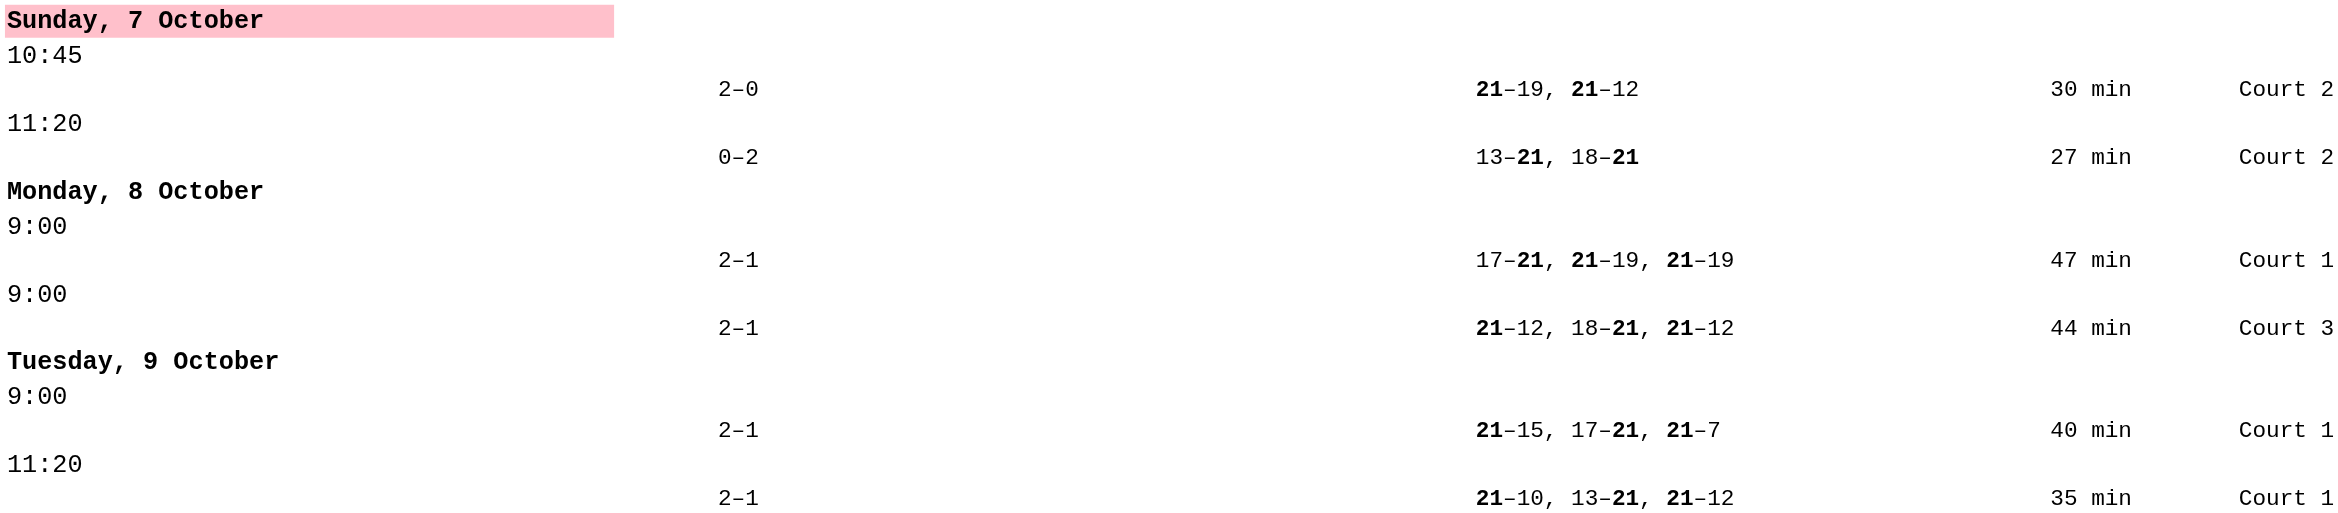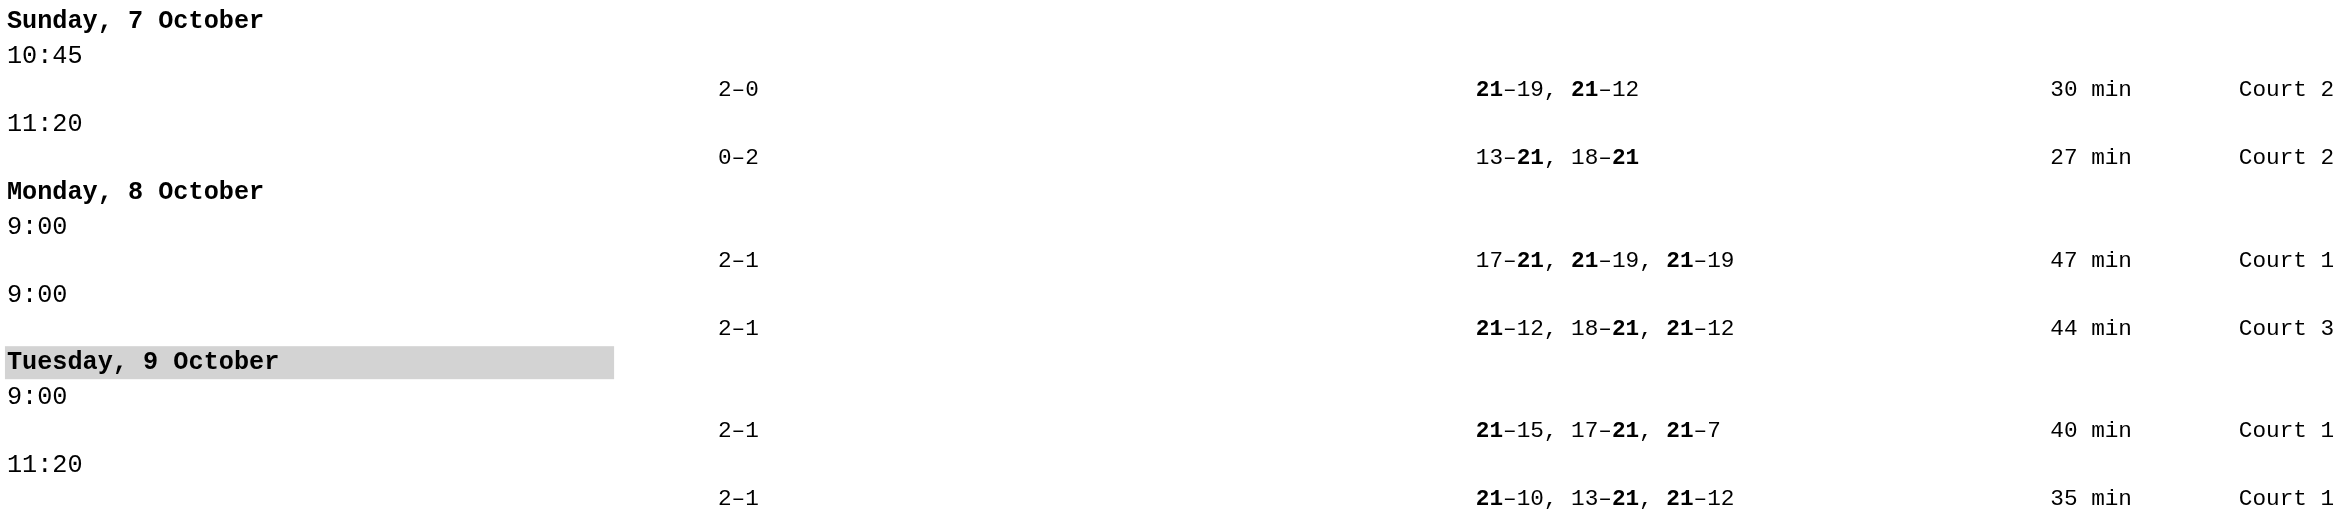Sunday, 7 October | column 1: pink background -> no background
Tuesday, 9 October | column 1: no background -> lightgrey background
